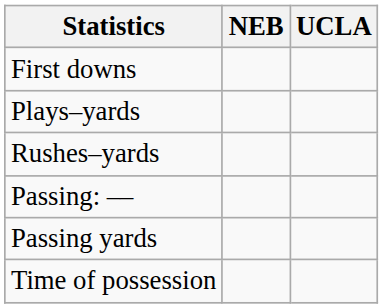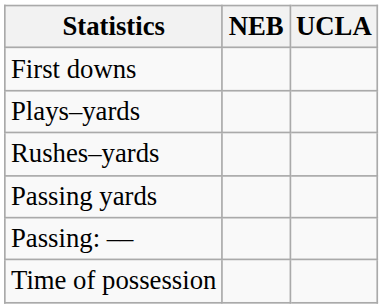rows swapped: Passing yards <-> Passing: ––
